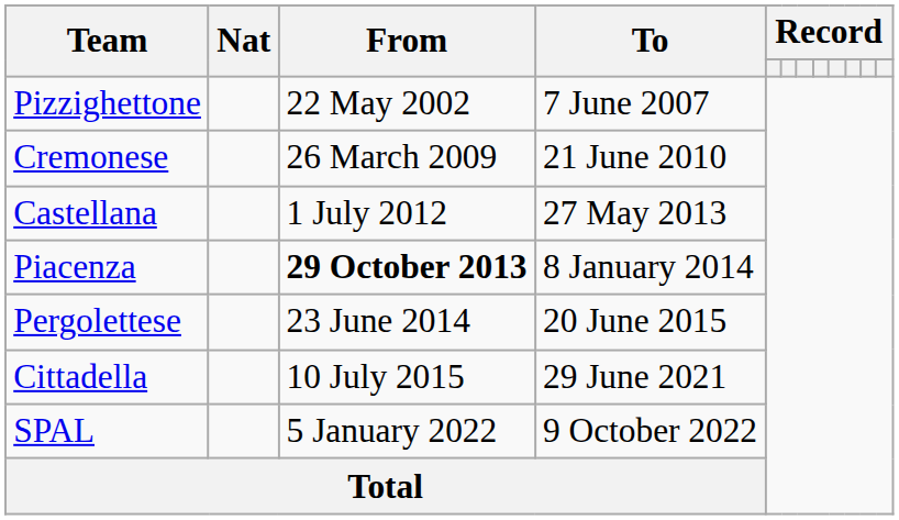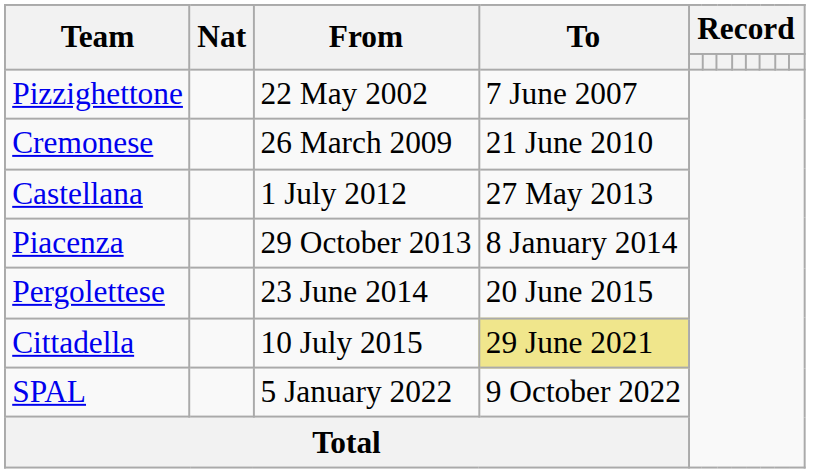Piacenza | From: bold -> normal
Cittadella | To: no background -> khaki background
